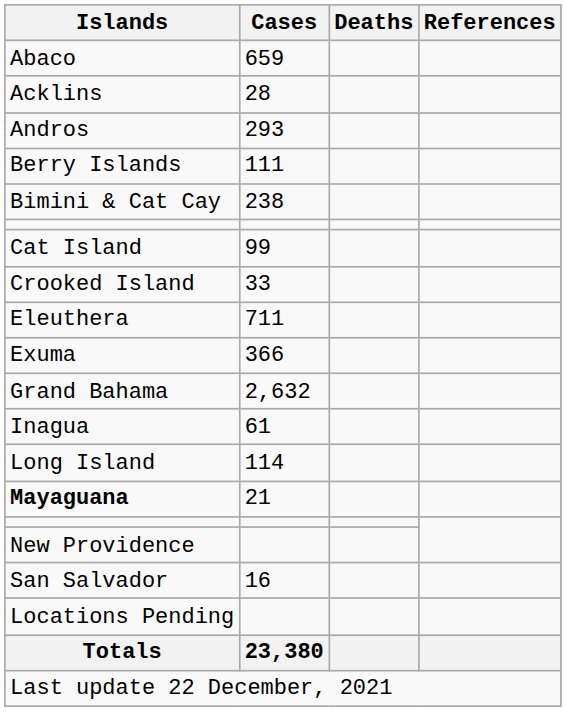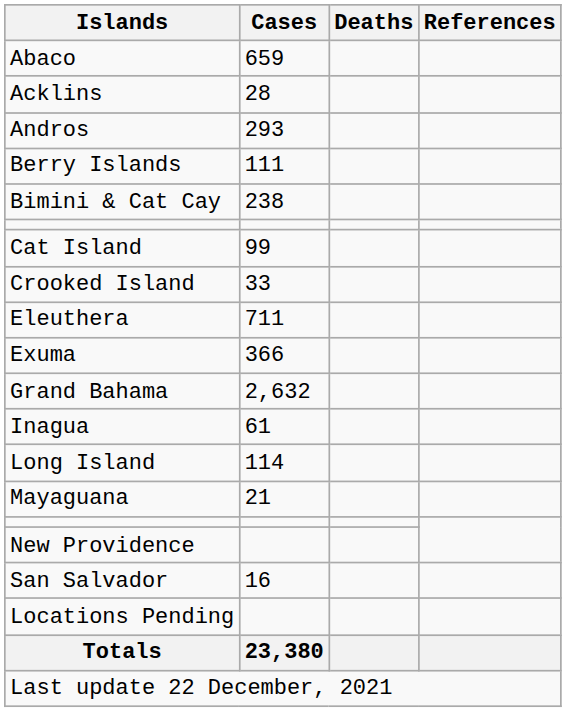Mayaguana | Islands: bold -> normal
